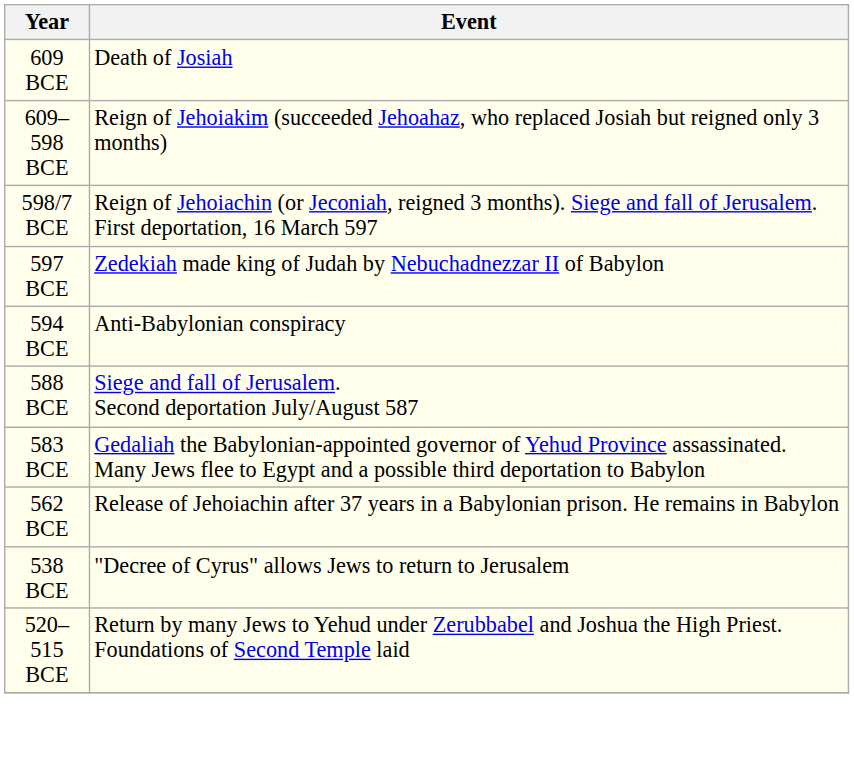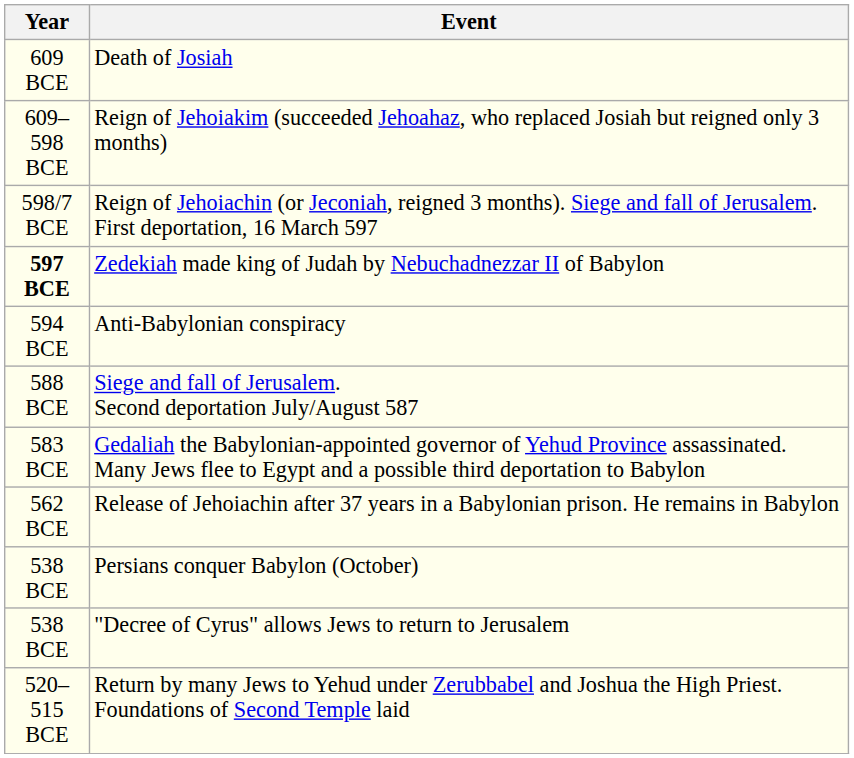Zedekiah made king of Judah by Nebuchadnezzar II of Babylon | Year: normal -> bold
+ row: 538 BCE | Persians conquer Babylon (October)
